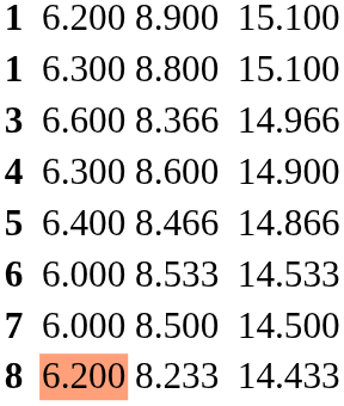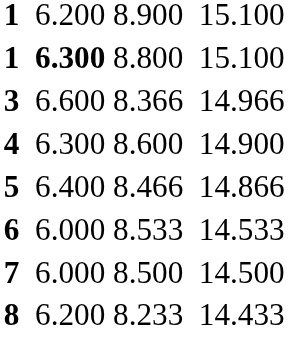1 / 8.800 | column 2: normal -> bold
8 | column 2: lightsalmon background -> no background
